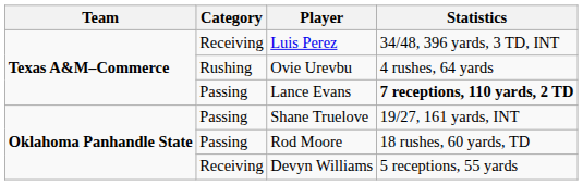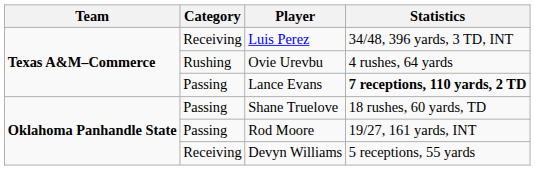Shane Truelove | Statistics: 19/27, 161 yards, INT -> 18 rushes, 60 yards, TD
Rod Moore | Statistics: 18 rushes, 60 yards, TD -> 19/27, 161 yards, INT
